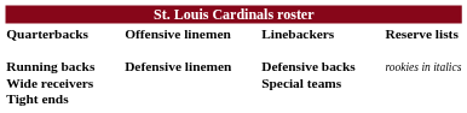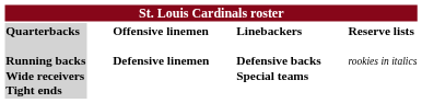Quarterbacks Running backs Wide receivers Tight ends | column 1: no background -> lightgrey background
